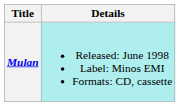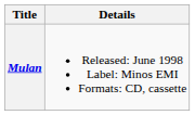Mulan | Details: paleturquoise background -> no background
